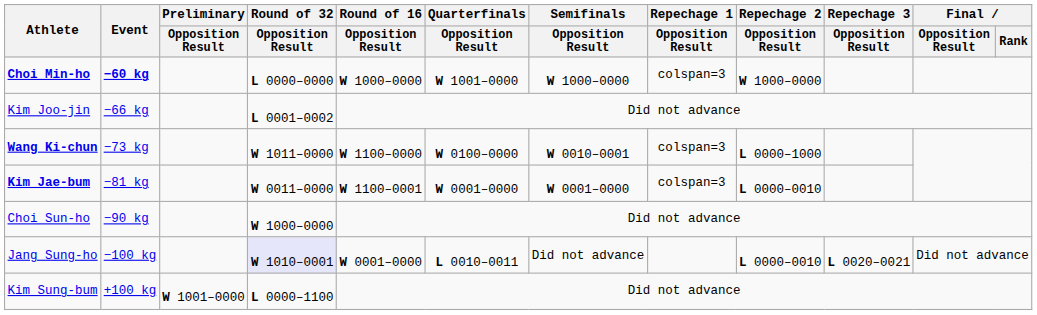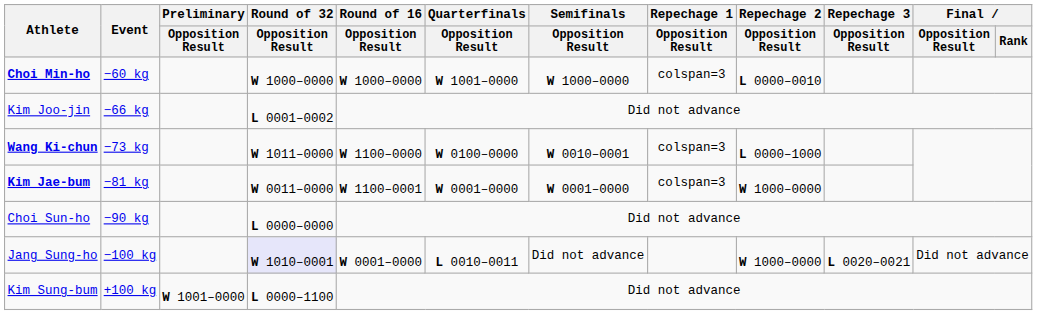Choi Min-ho | Event: bold -> normal
Choi Min-ho | Round of 32 / Opposition Result: L 0000–0000 -> W 1000–0000
Choi Min-ho | Repechage 2 / Opposition Result: W 1000–0000 -> L 0000–0010
Kim Jae-bum | Repechage 2 / Opposition Result: L 0000–0010 -> W 1000–0000
Choi Sun-ho | Round of 32 / Opposition Result: W 1000–0000 -> L 0000–0000
Jang Sung-ho | Repechage 2 / Opposition Result: L 0000–0010 -> W 1000–0000
